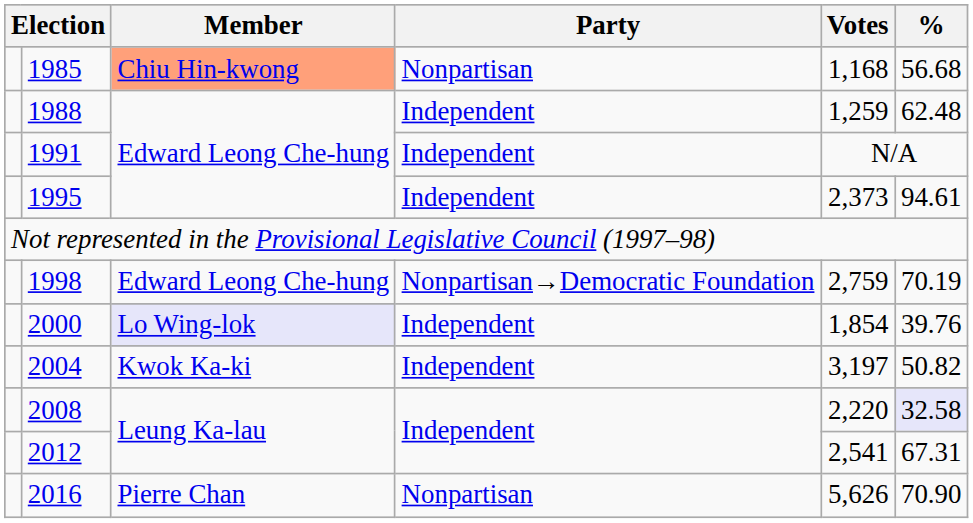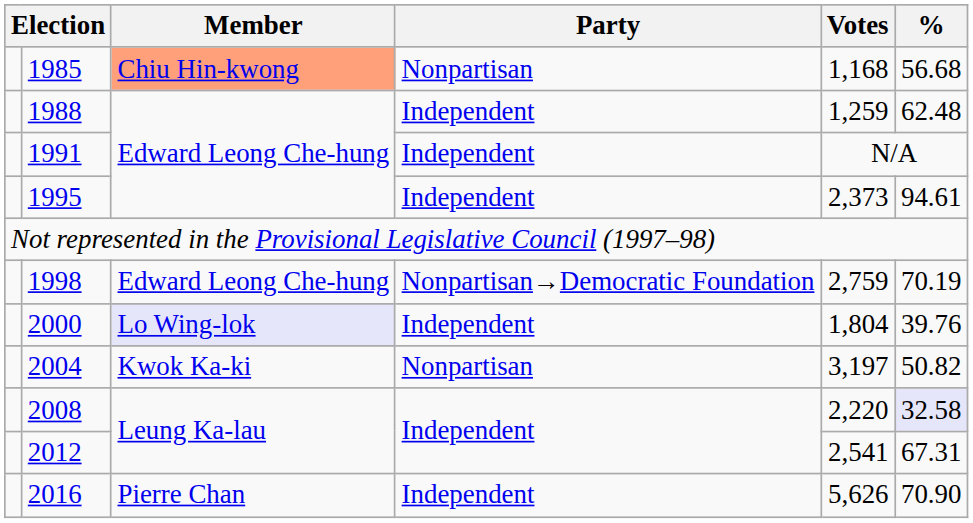2000 | Votes: 1,854 -> 1,804
2004 | Party: Independent -> Nonpartisan
2016 | Party: Nonpartisan -> Independent
